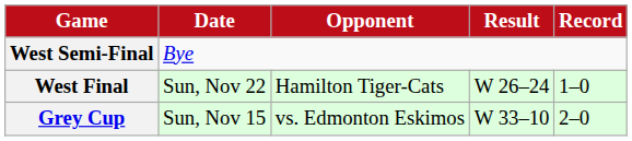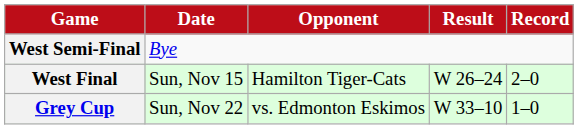West Final | Date: Sun, Nov 22 -> Sun, Nov 15
West Final | Record: 1–0 -> 2–0
Grey Cup | Date: Sun, Nov 15 -> Sun, Nov 22
Grey Cup | Record: 2–0 -> 1–0
